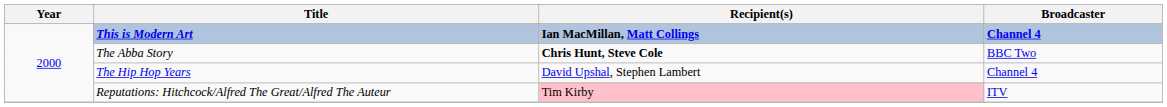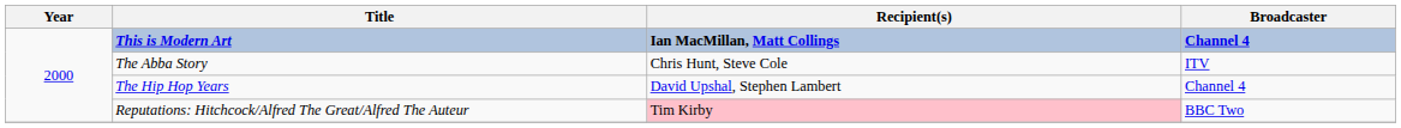The Abba Story | Recipient(s): bold -> normal
The Abba Story | Broadcaster: BBC Two -> ITV
Reputations: Hitchcock/Alfred The Great/Alfred The Auteur | Broadcaster: ITV -> BBC Two
